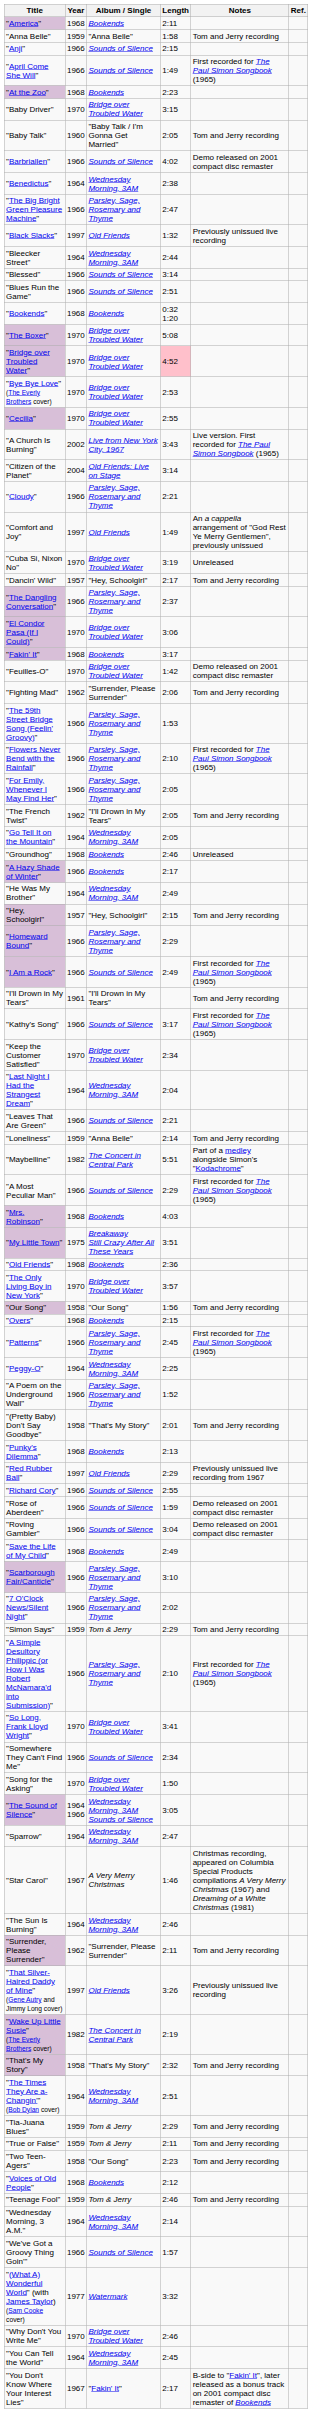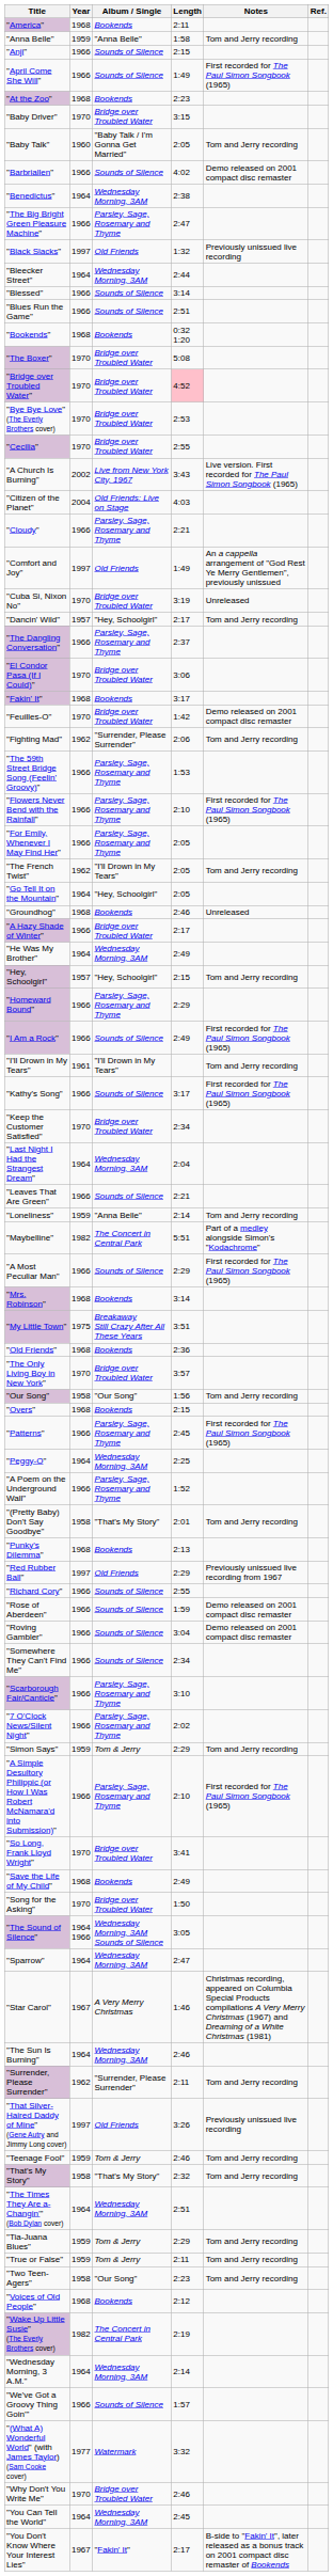"Citizen of the Planet" | Length: 3:14 -> 4:03
"Go Tell It on the Mountain" | Album / Single: Wednesday Morning, 3AM -> "Hey, Schoolgirl"
"A Hazy Shade of Winter" | Album / Single: Bookends -> Bridge over Troubled Water
"Mrs. Robinson" | Length: 4:03 -> 3:14
rows swapped: "Save the Life of My Child" <-> "Somewhere They Can't Find Me"
rows swapped: "Teenage Fool" <-> "Wake Up Little Susie" (The Everly Brothers cover)
